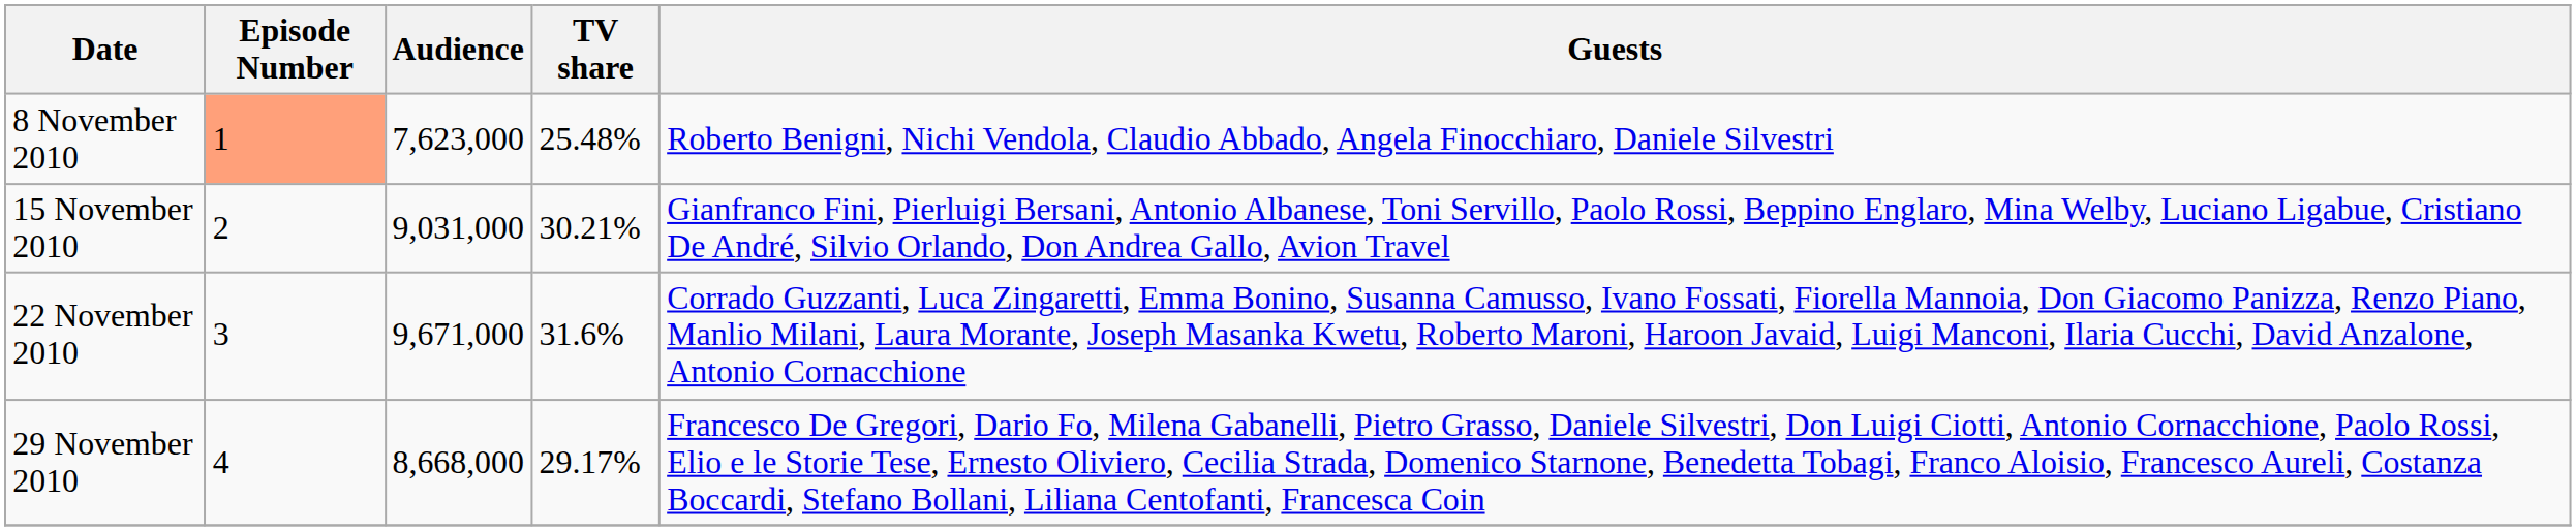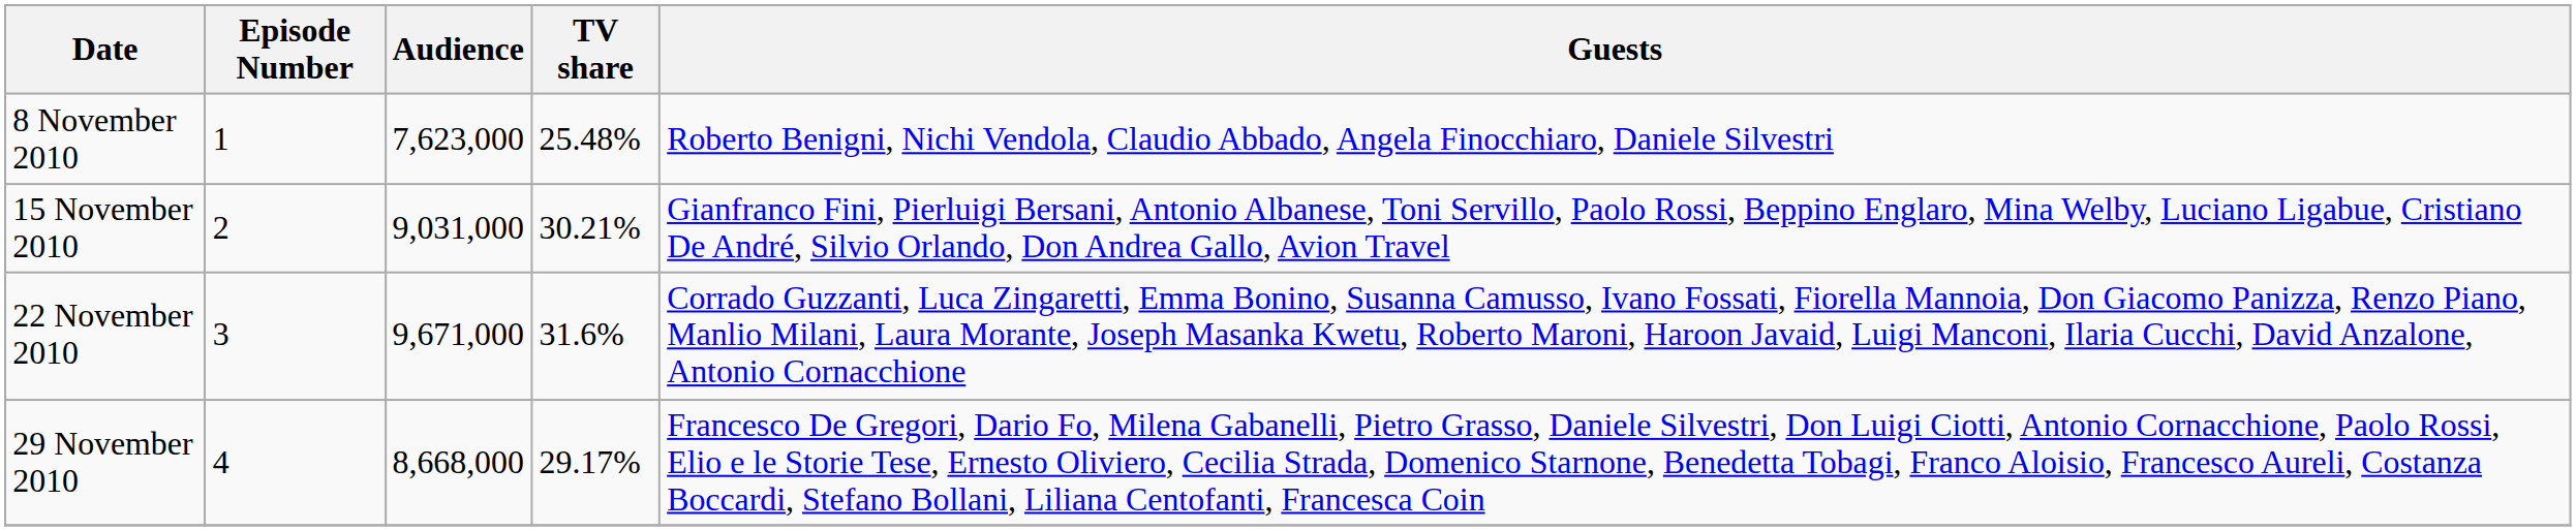8 November 2010 | Episode Number: lightsalmon background -> no background
